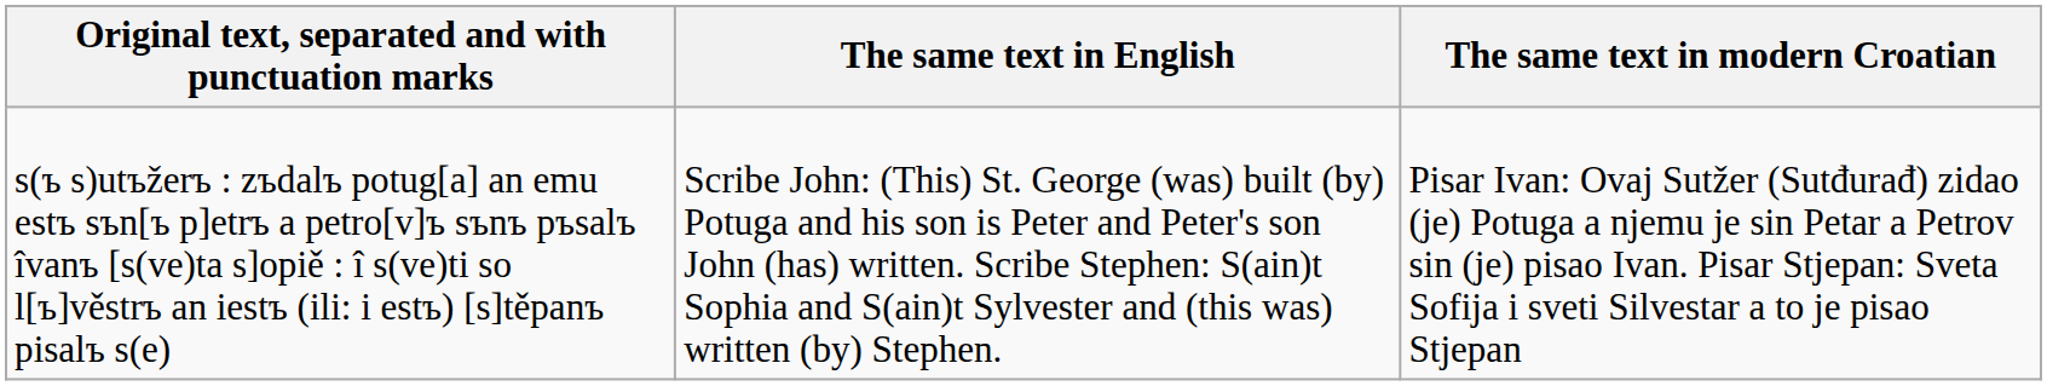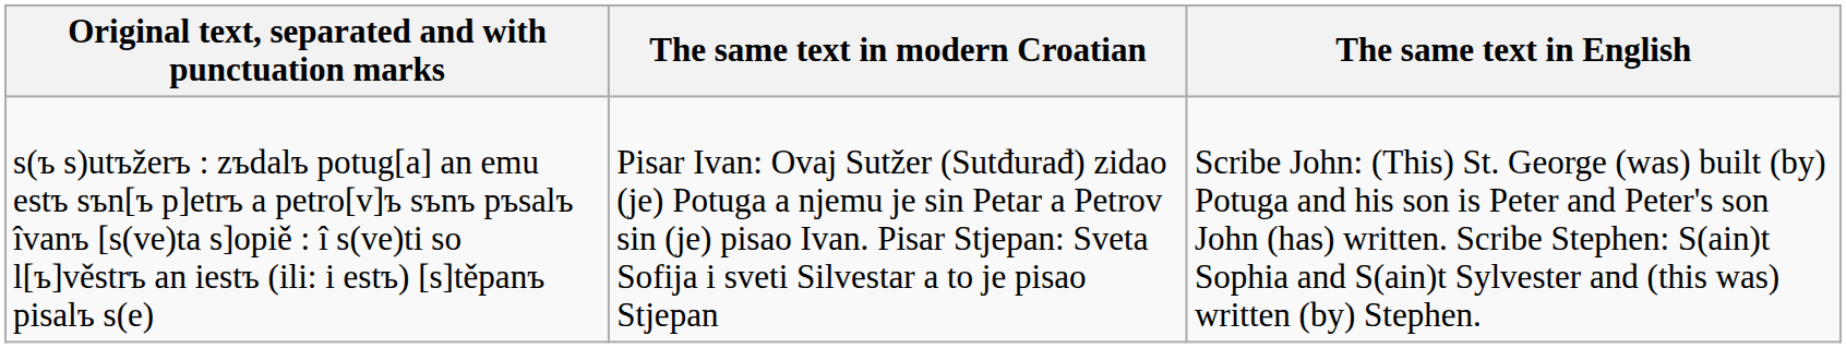columns swapped: The same text in modern Croatian <-> The same text in English
